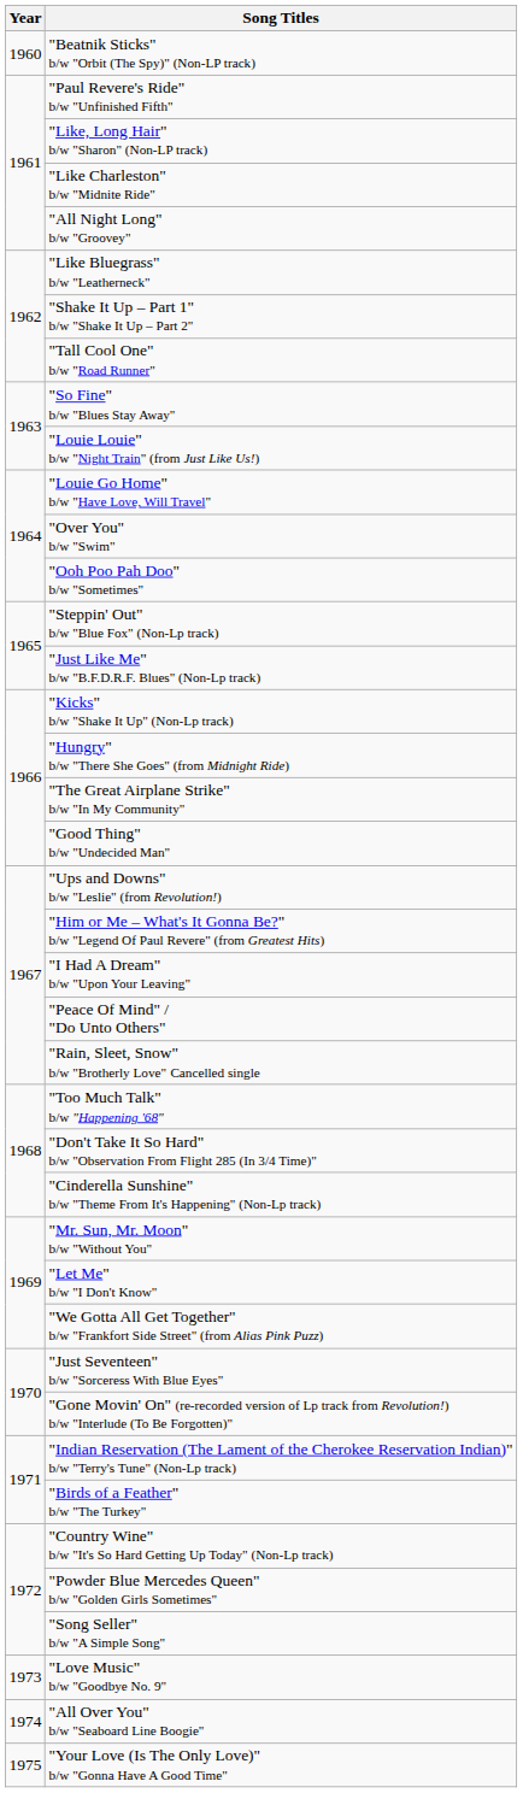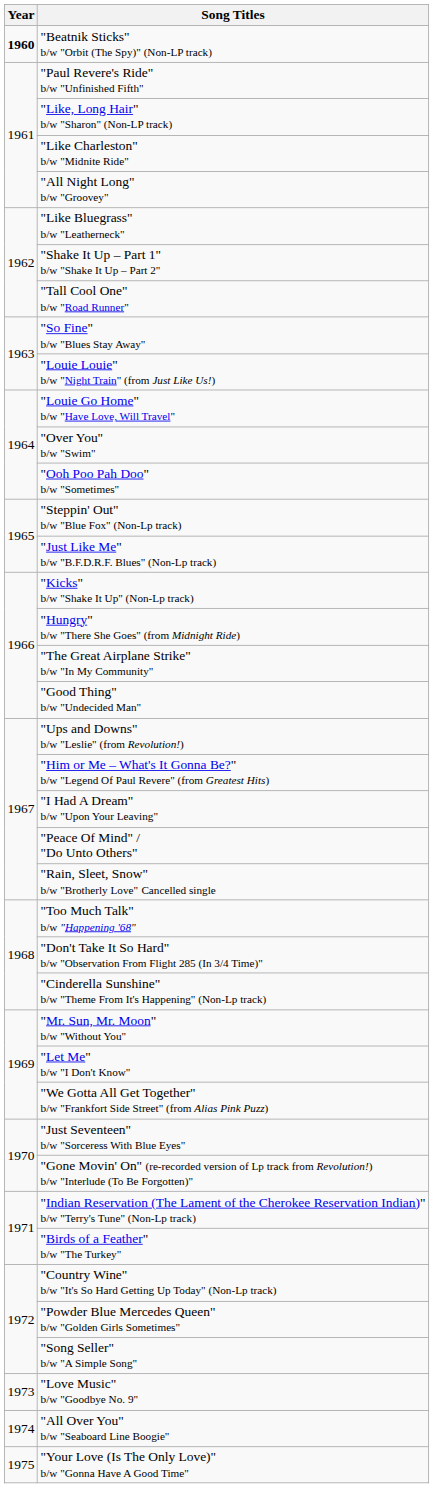"Beatnik Sticks" b/w "Orbit (The Spy)" (Non-LP track) | Year: normal -> bold
